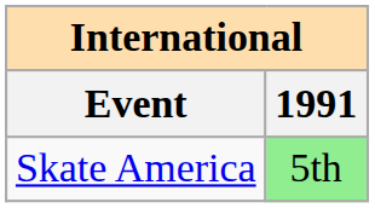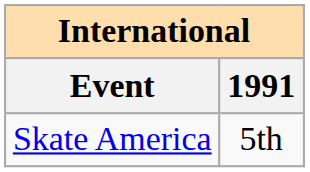Skate America | 1991: lightgreen background -> no background
